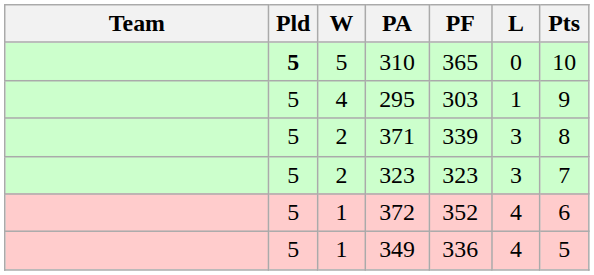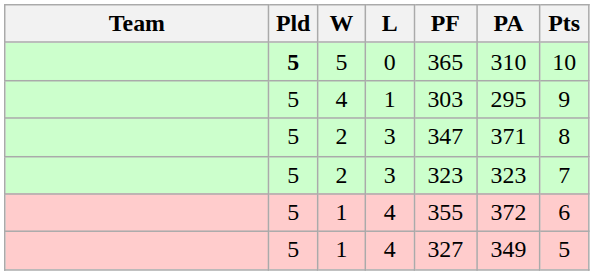columns swapped: L <-> PA
row 4 | PF: 339 -> 347
row 6 | PF: 352 -> 355
row 7 | PF: 336 -> 327
